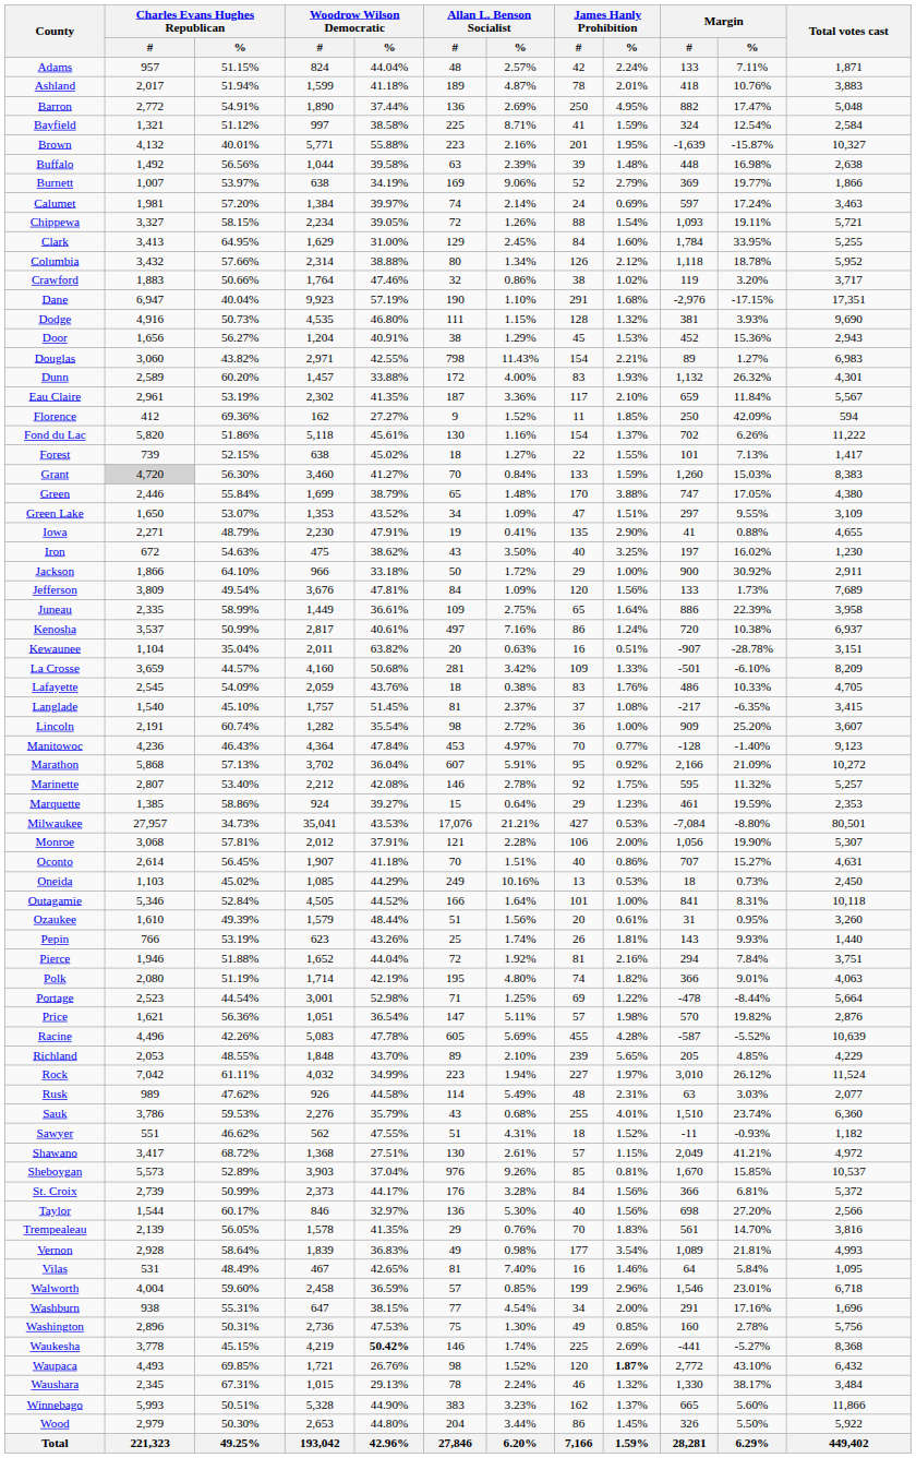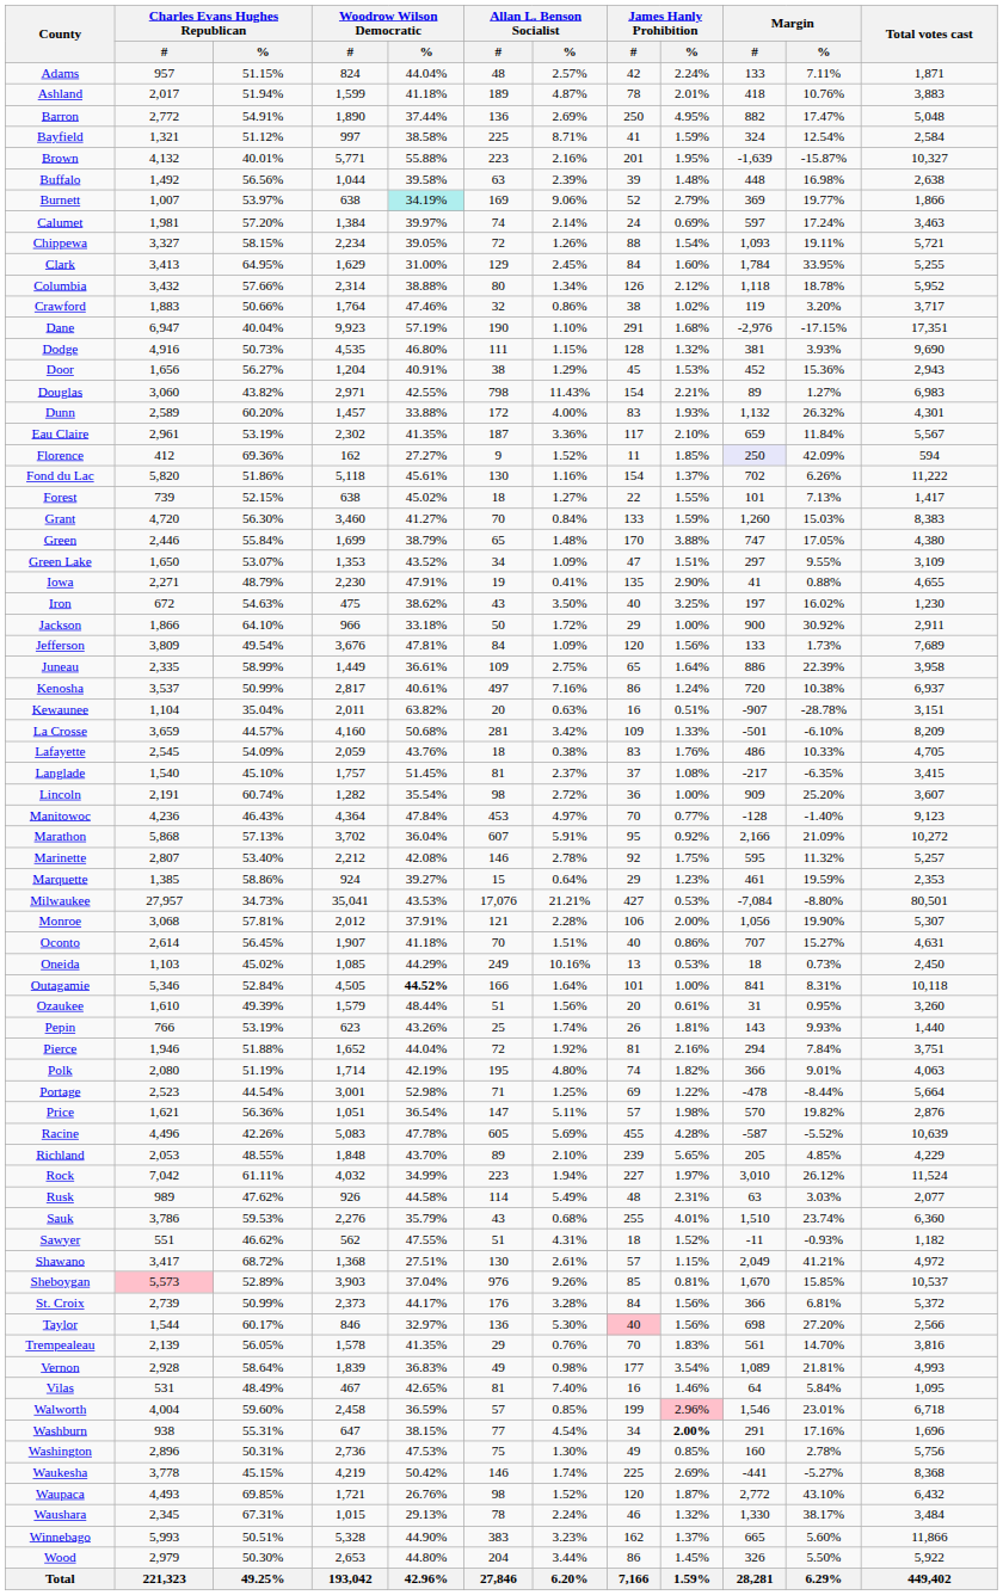Burnett | Woodrow Wilson Democratic / %: no background -> paleturquoise background
Florence | Margin / #: no background -> lavender background
Grant | Charles Evans Hughes Republican / #: lightgrey background -> no background
Outagamie | Woodrow Wilson Democratic / %: normal -> bold
Sheboygan | Charles Evans Hughes Republican / #: no background -> pink background
Taylor | James Hanly Prohibition / #: no background -> pink background
Walworth | James Hanly Prohibition / %: no background -> pink background
Washburn | James Hanly Prohibition / %: normal -> bold
Waukesha | Woodrow Wilson Democratic / %: bold -> normal
Waupaca | James Hanly Prohibition / %: bold -> normal
